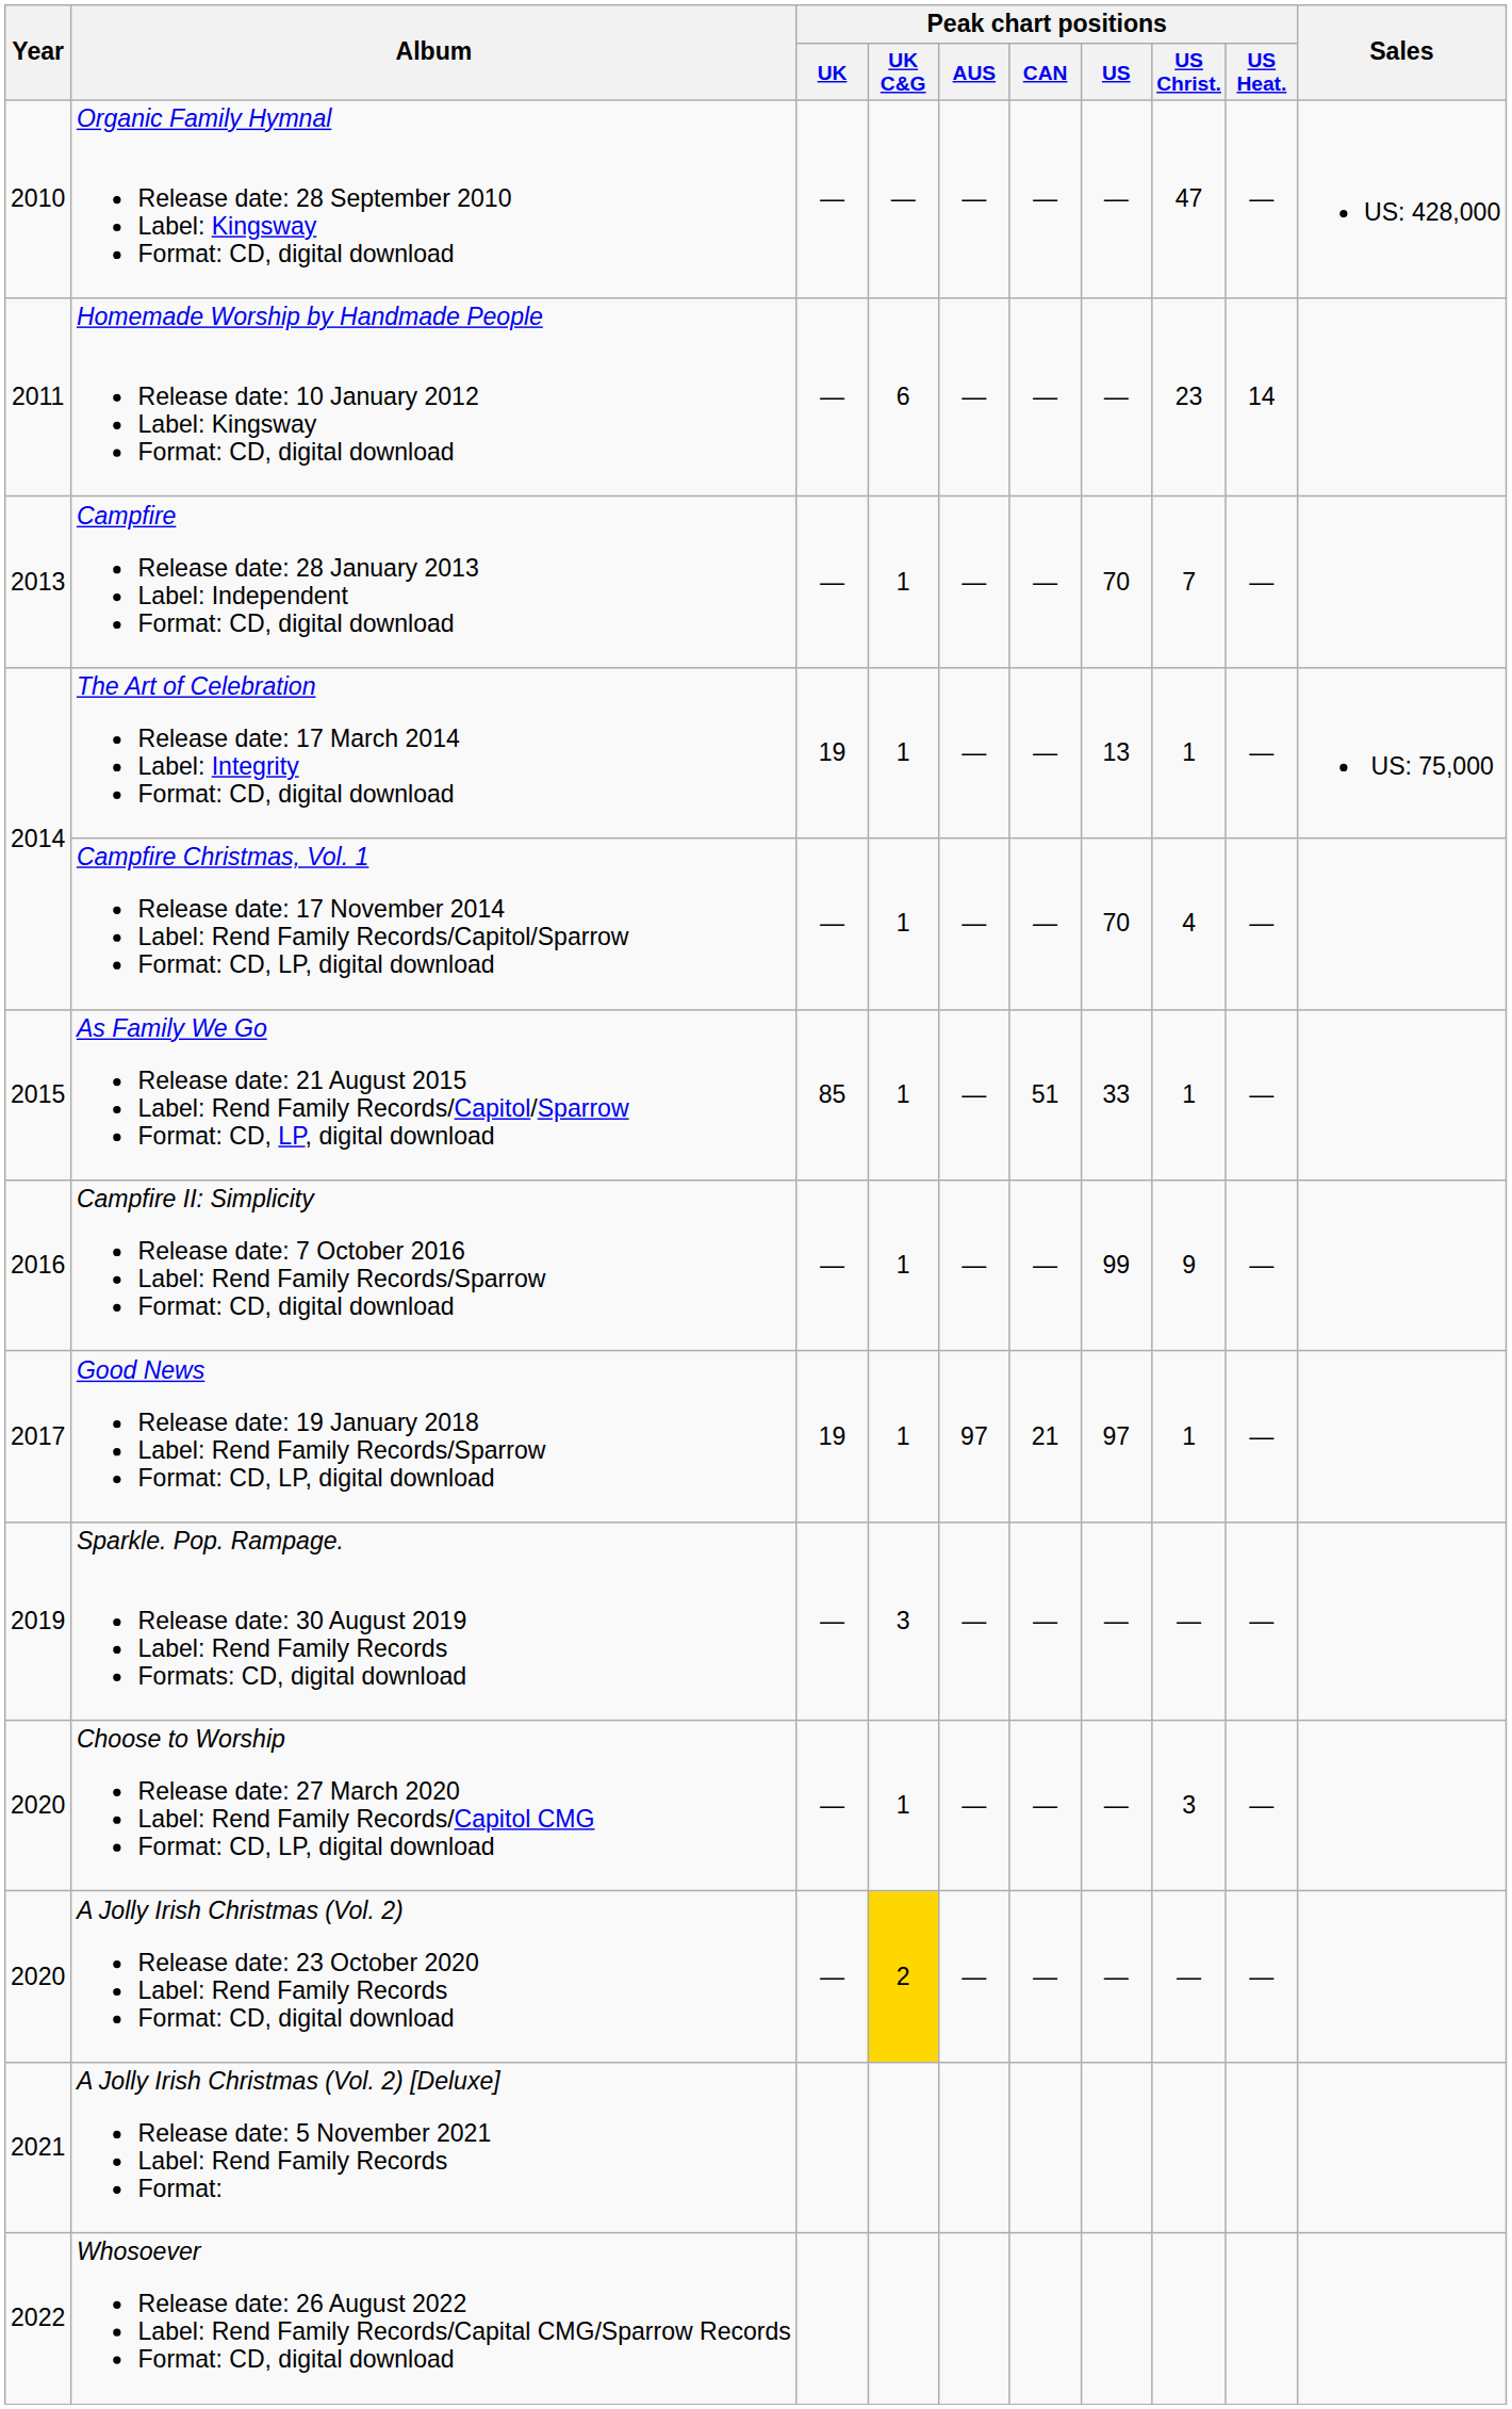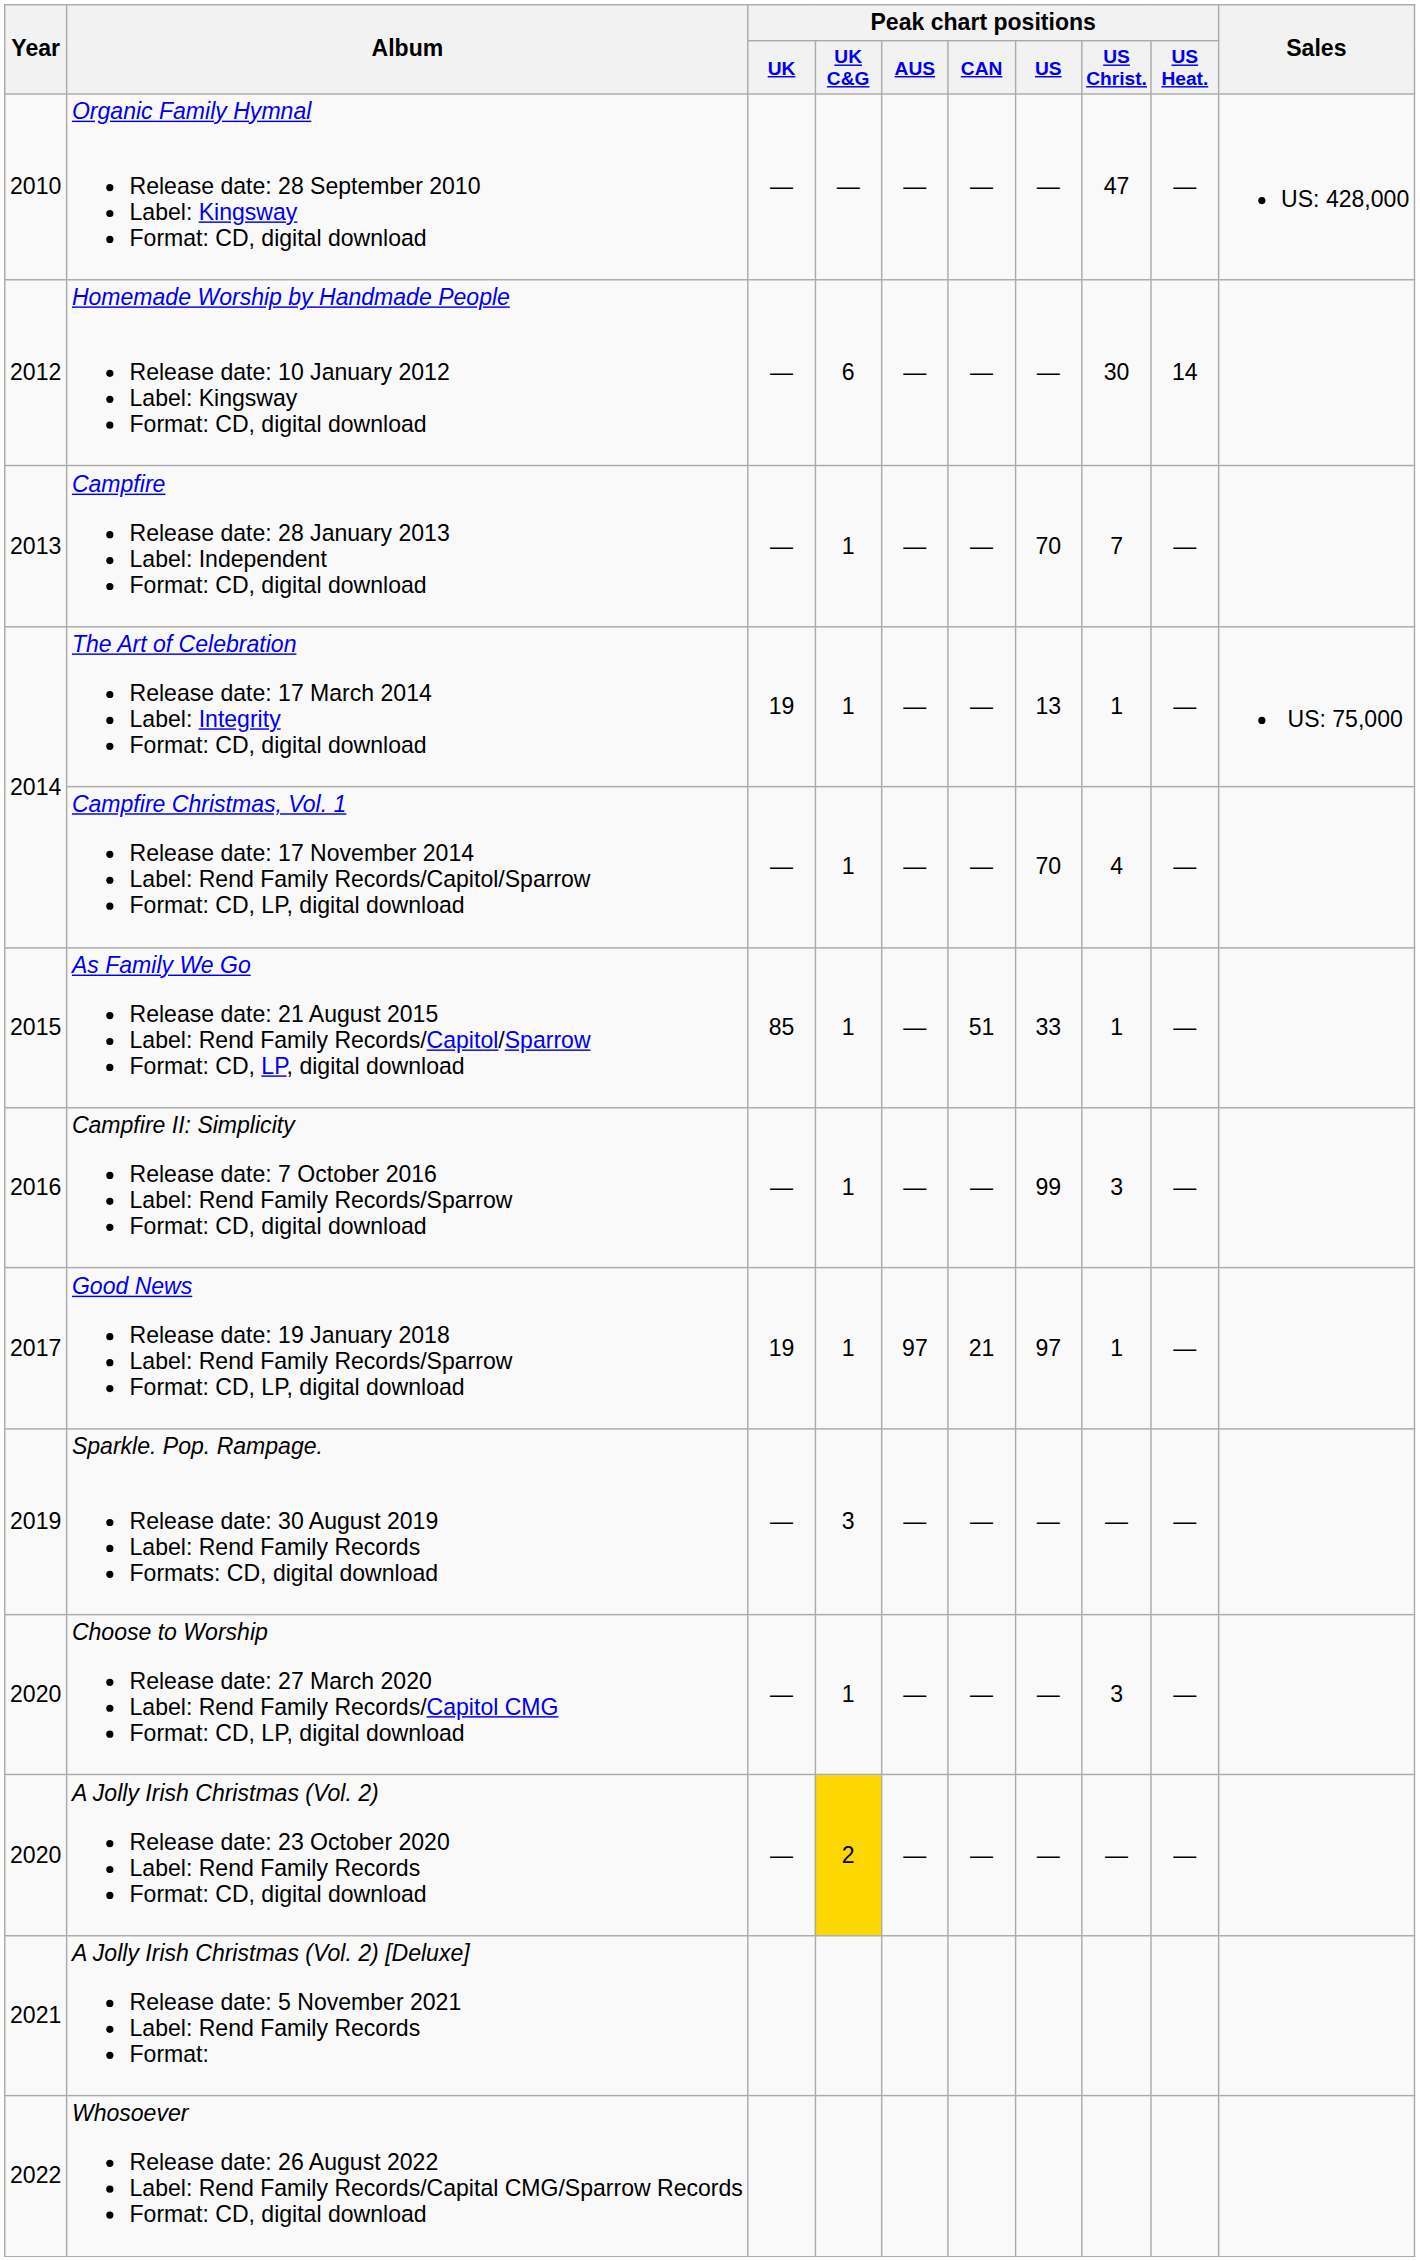row 4 | Year: 2011 -> 2012
row 4 | Peak chart positions / US Christ.: 23 -> 30
row 9 | Peak chart positions / US Christ.: 9 -> 3
